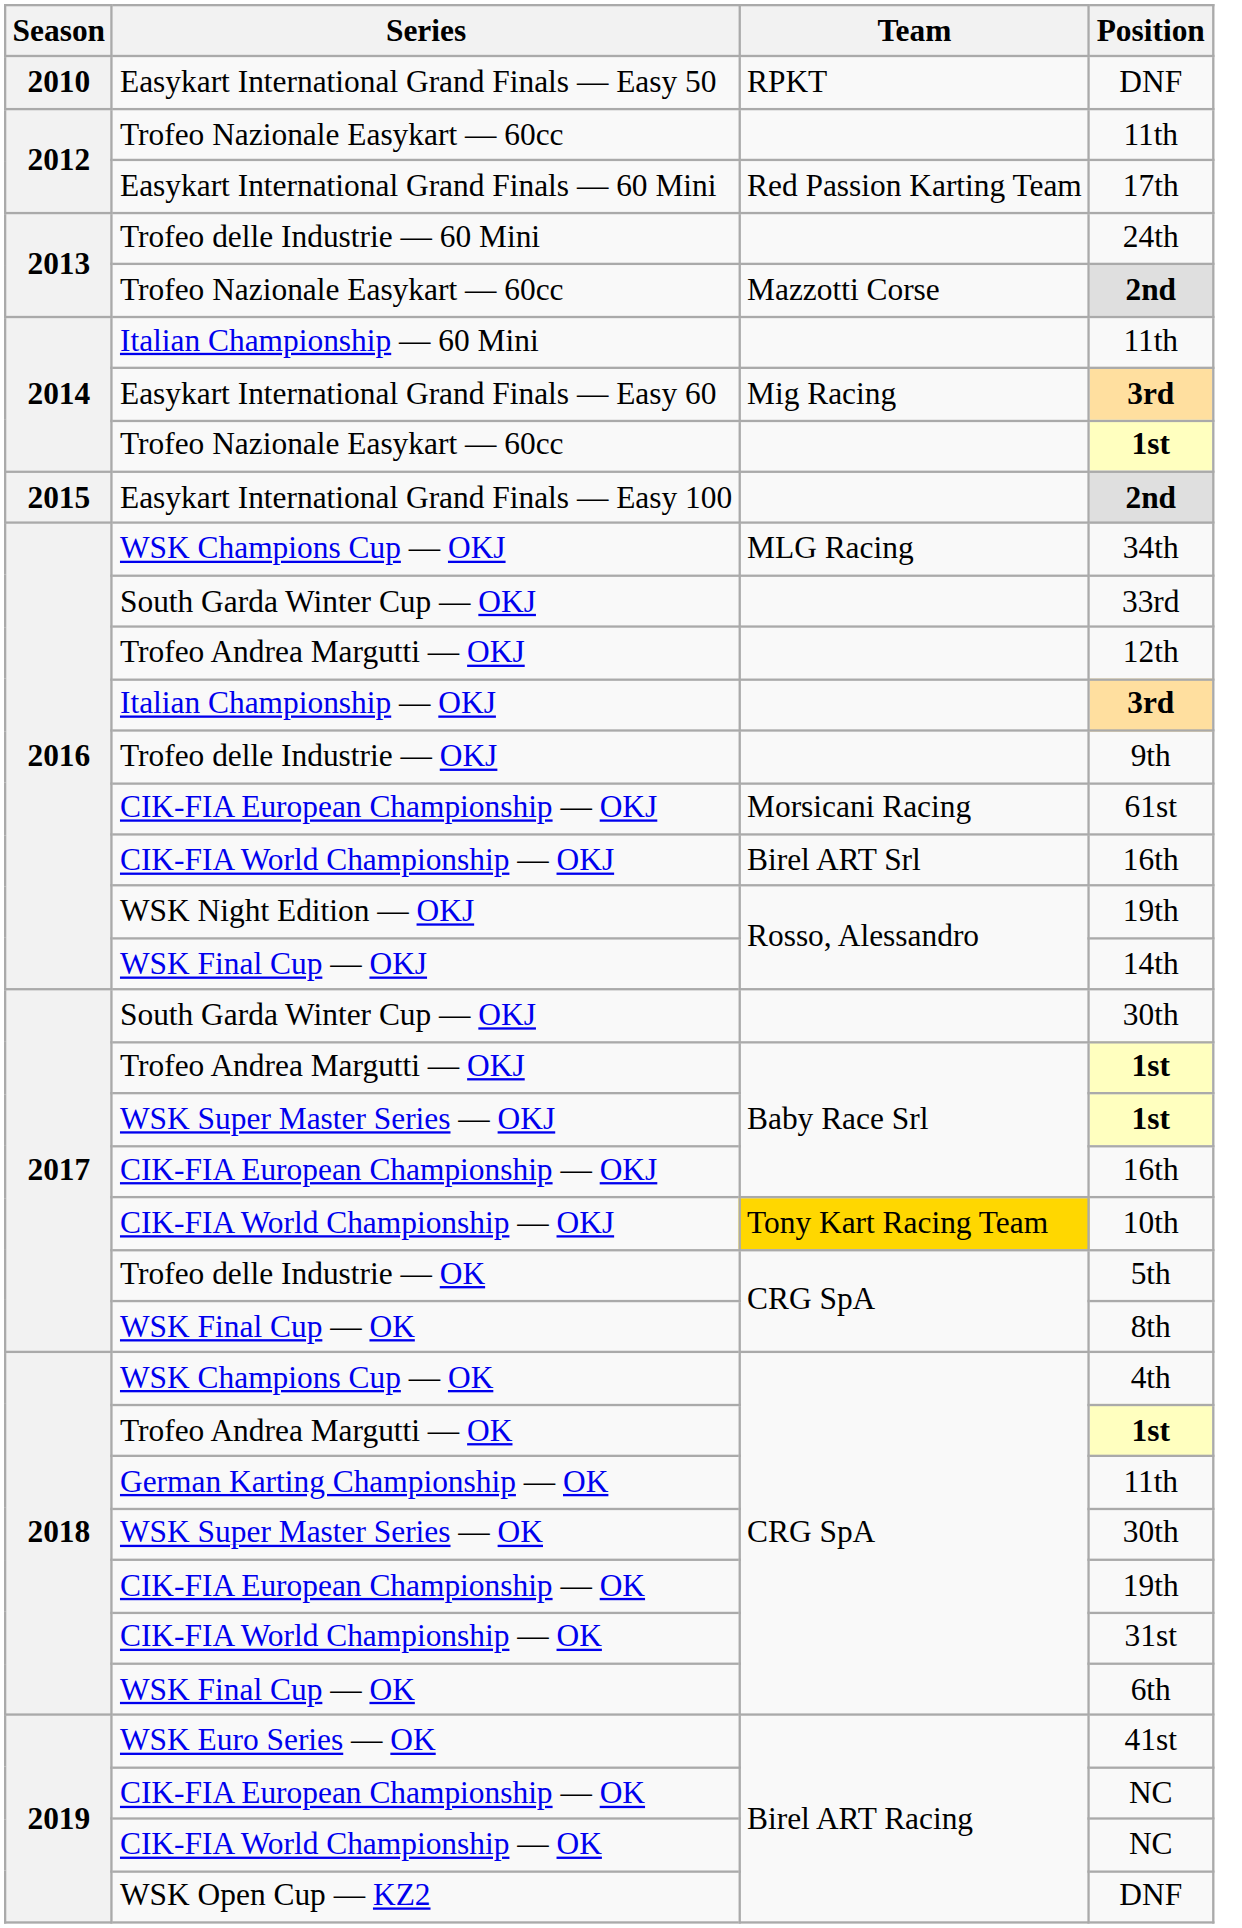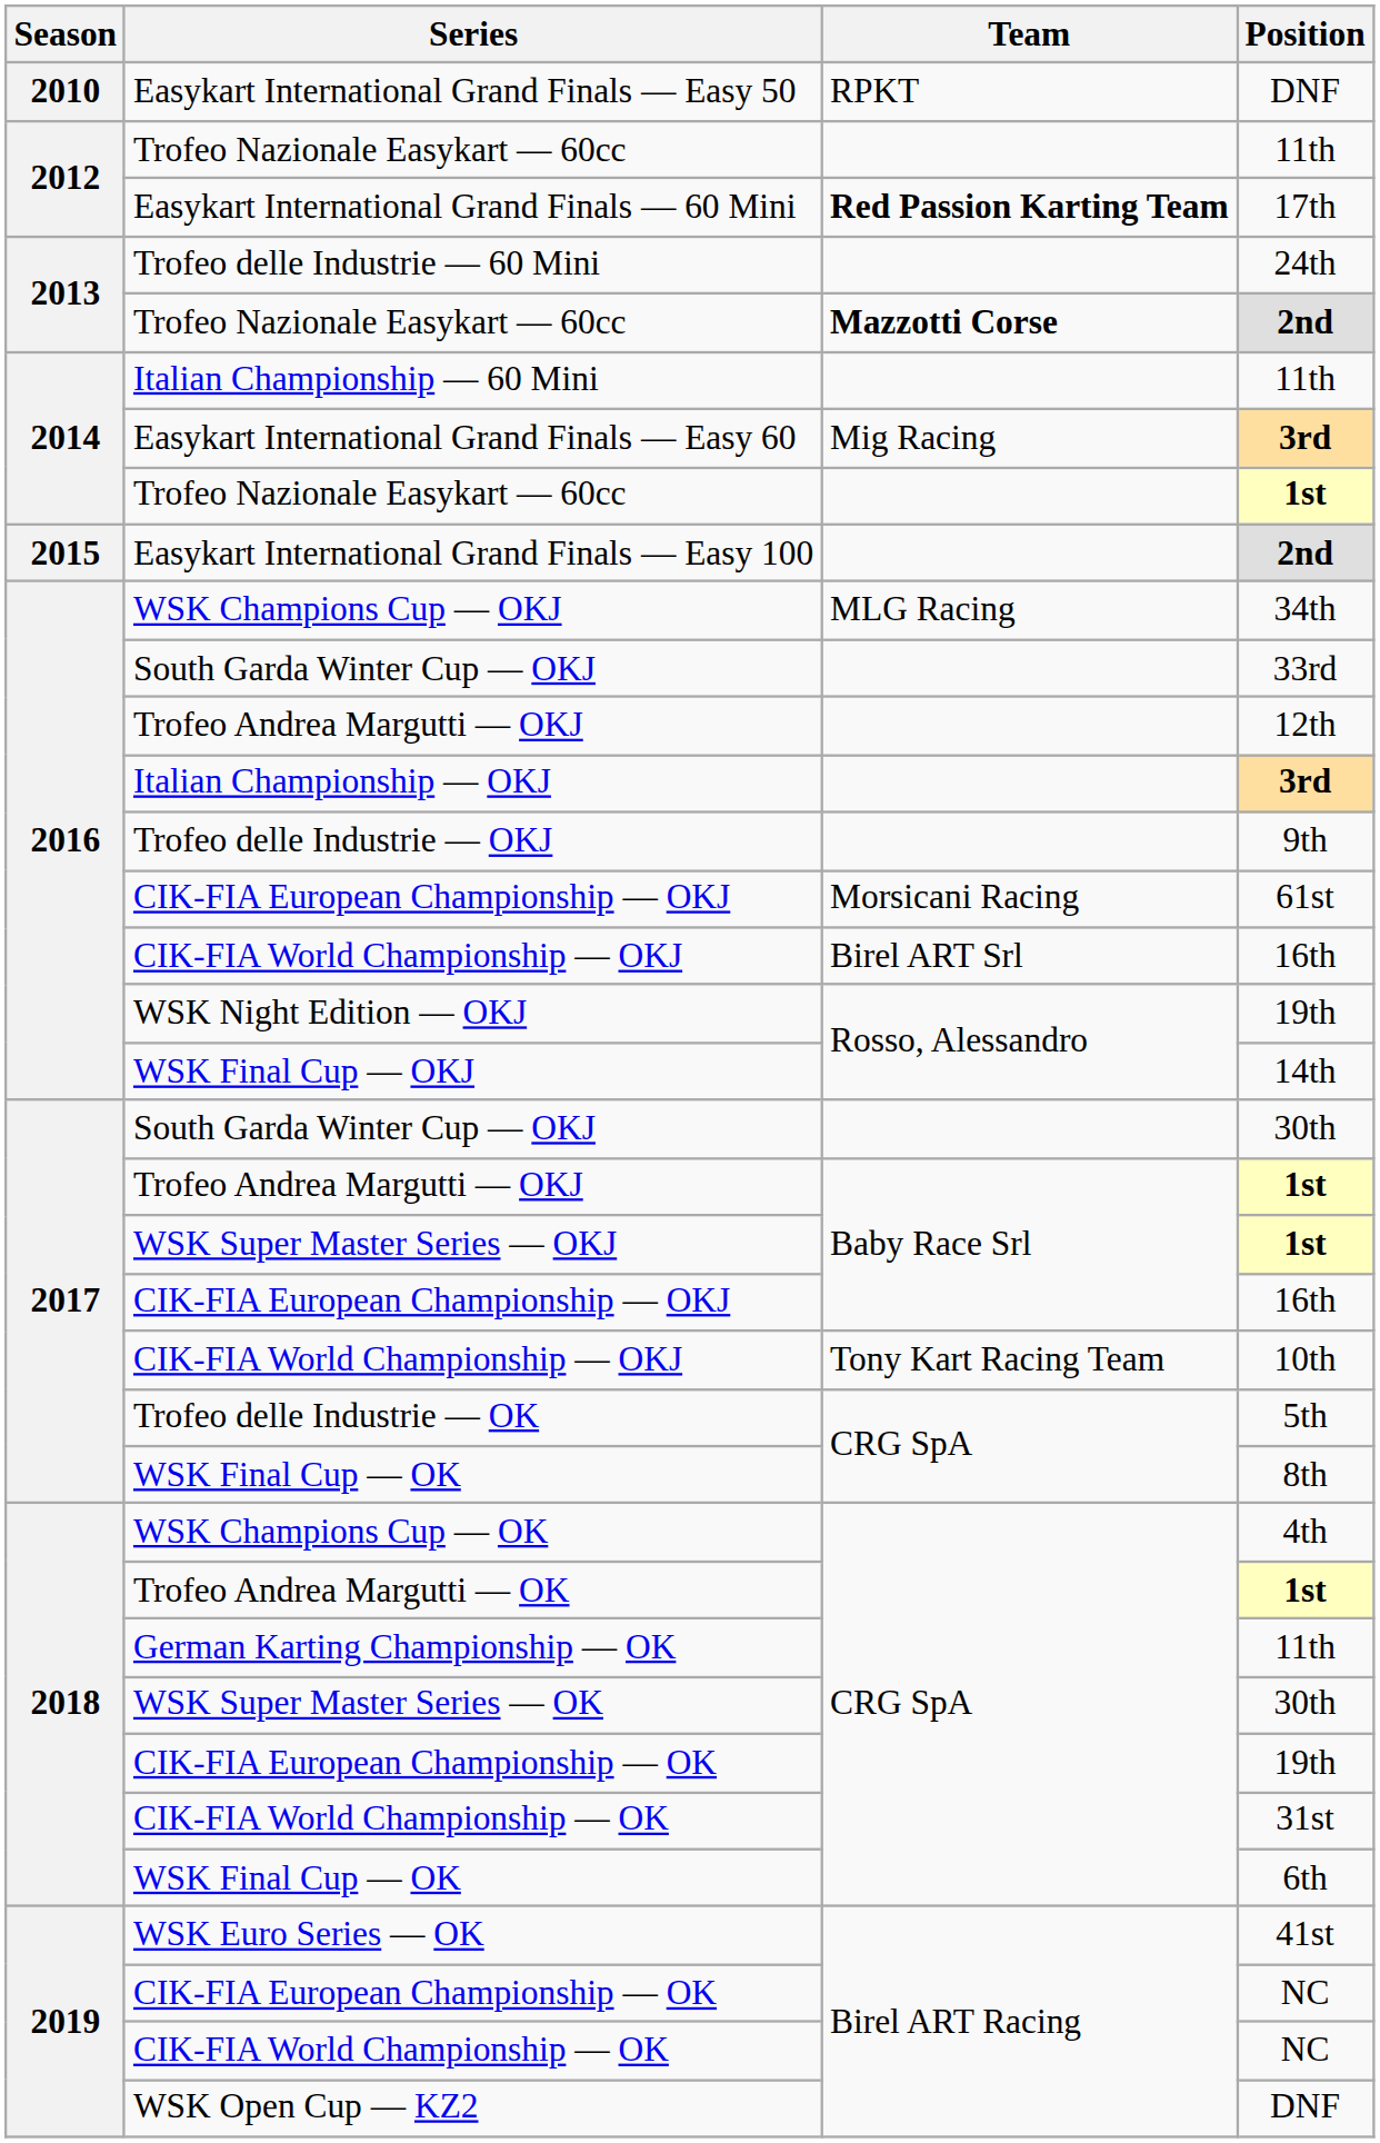Easykart International Grand Finals — 60 Mini | Team: normal -> bold
Trofeo Nazionale Easykart — 60cc / 2nd | Team: normal -> bold
CIK-FIA World Championship — OKJ / 10th | Team: gold background -> no background
